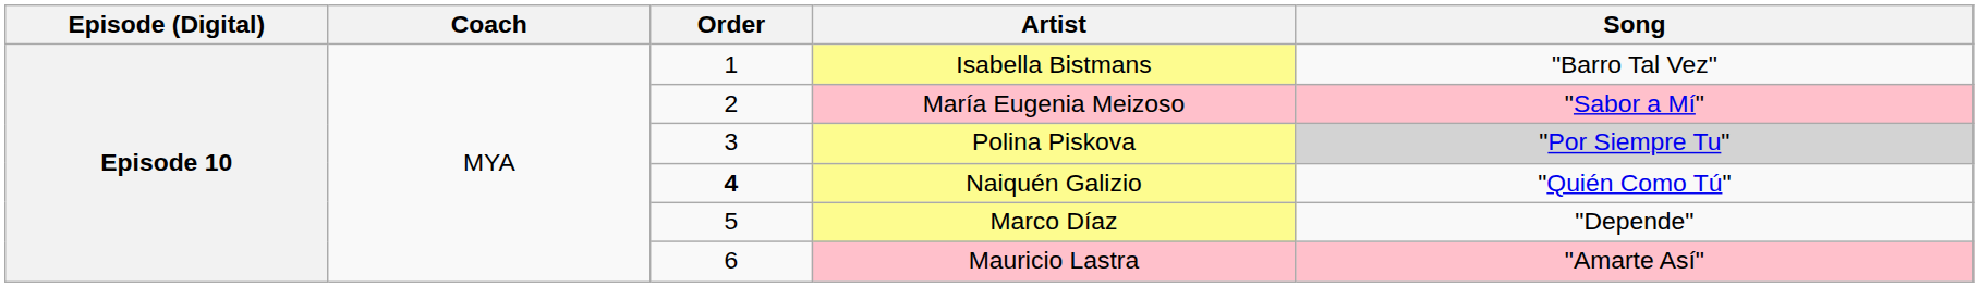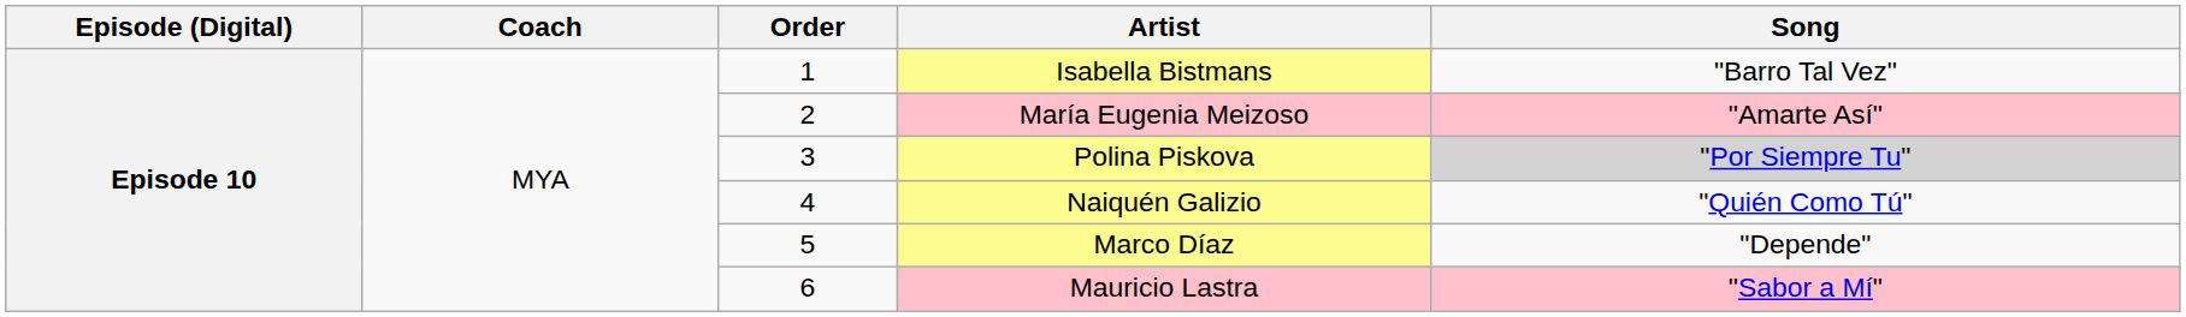María Eugenia Meizoso | Song: "Sabor a Mí" -> "Amarte Así"
Naiquén Galizio | Order: bold -> normal
Mauricio Lastra | Song: "Amarte Así" -> "Sabor a Mí"
